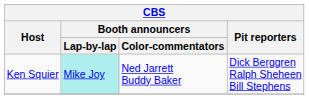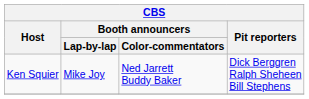Ken Squier | Booth announcers / Lap-by-lap: paleturquoise background -> no background
